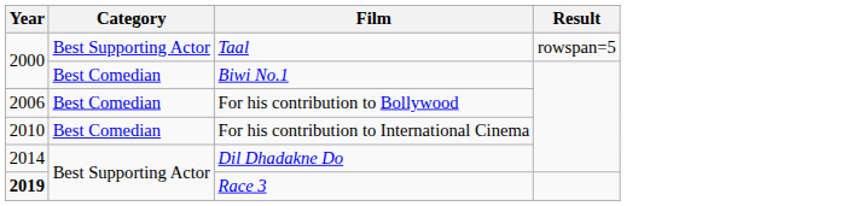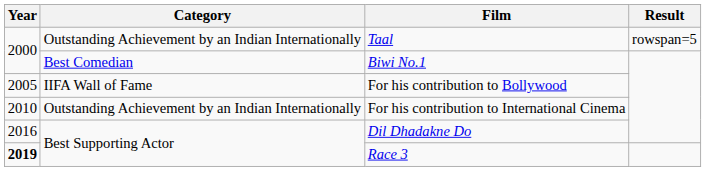Taal | Category: Best Supporting Actor -> Outstanding Achievement by an Indian Internationally
For his contribution to Bollywood | Year: 2006 -> 2005
For his contribution to Bollywood | Category: Best Comedian -> IIFA Wall of Fame
For his contribution to International Cinema | Category: Best Comedian -> Outstanding Achievement by an Indian Internationally
Dil Dhadakne Do | Year: 2014 -> 2016
